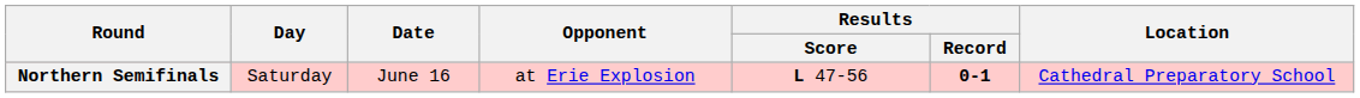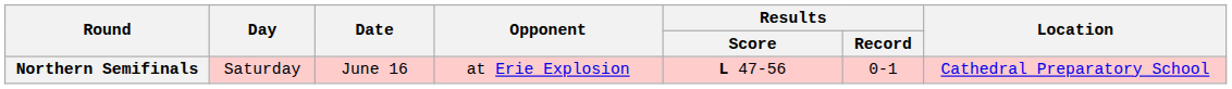Northern Semifinals | Results / Record: bold -> normal
